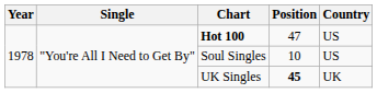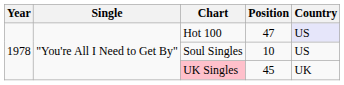row 2 | Chart: bold -> normal
row 2 | Country: no background -> lavender background
row 4 | Chart: no background -> pink background
row 4 | Position: bold -> normal
